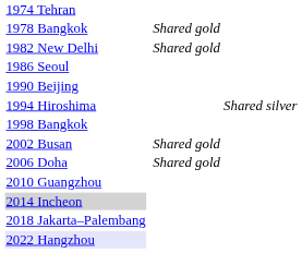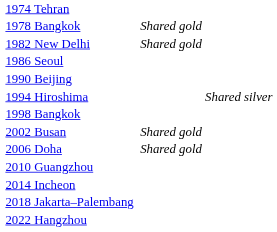2014 Incheon | column 1: lightgrey background -> no background
2022 Hangzhou | column 1: lavender background -> no background
